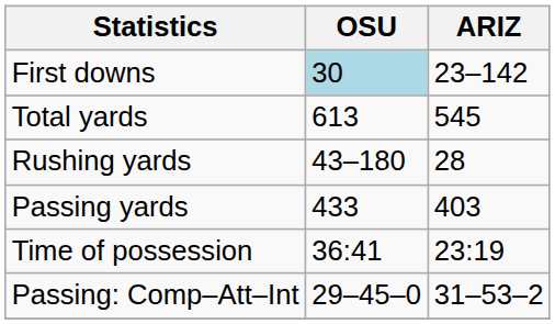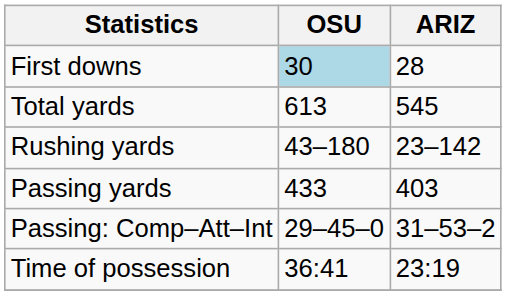First downs | ARIZ: 23–142 -> 28
Rushing yards | ARIZ: 28 -> 23–142
rows swapped: Passing: Comp–Att–Int <-> Time of possession
